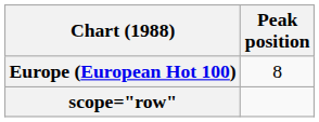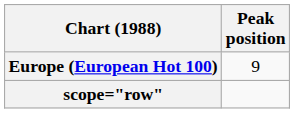Europe (European Hot 100) | Peak position: 8 -> 9
